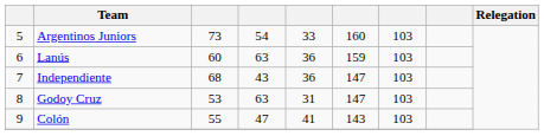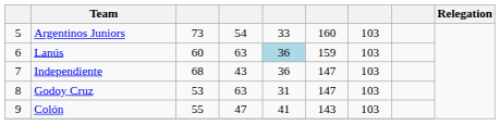Lanús | column 5: no background -> lightblue background
